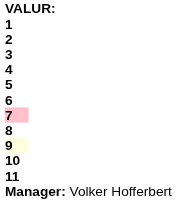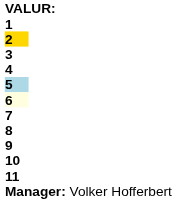2 | column 1: no background -> gold background
5 | column 1: no background -> lightblue background
6 | column 1: no background -> lightyellow background
7 | column 1: pink background -> no background
9 | column 1: lightyellow background -> no background
